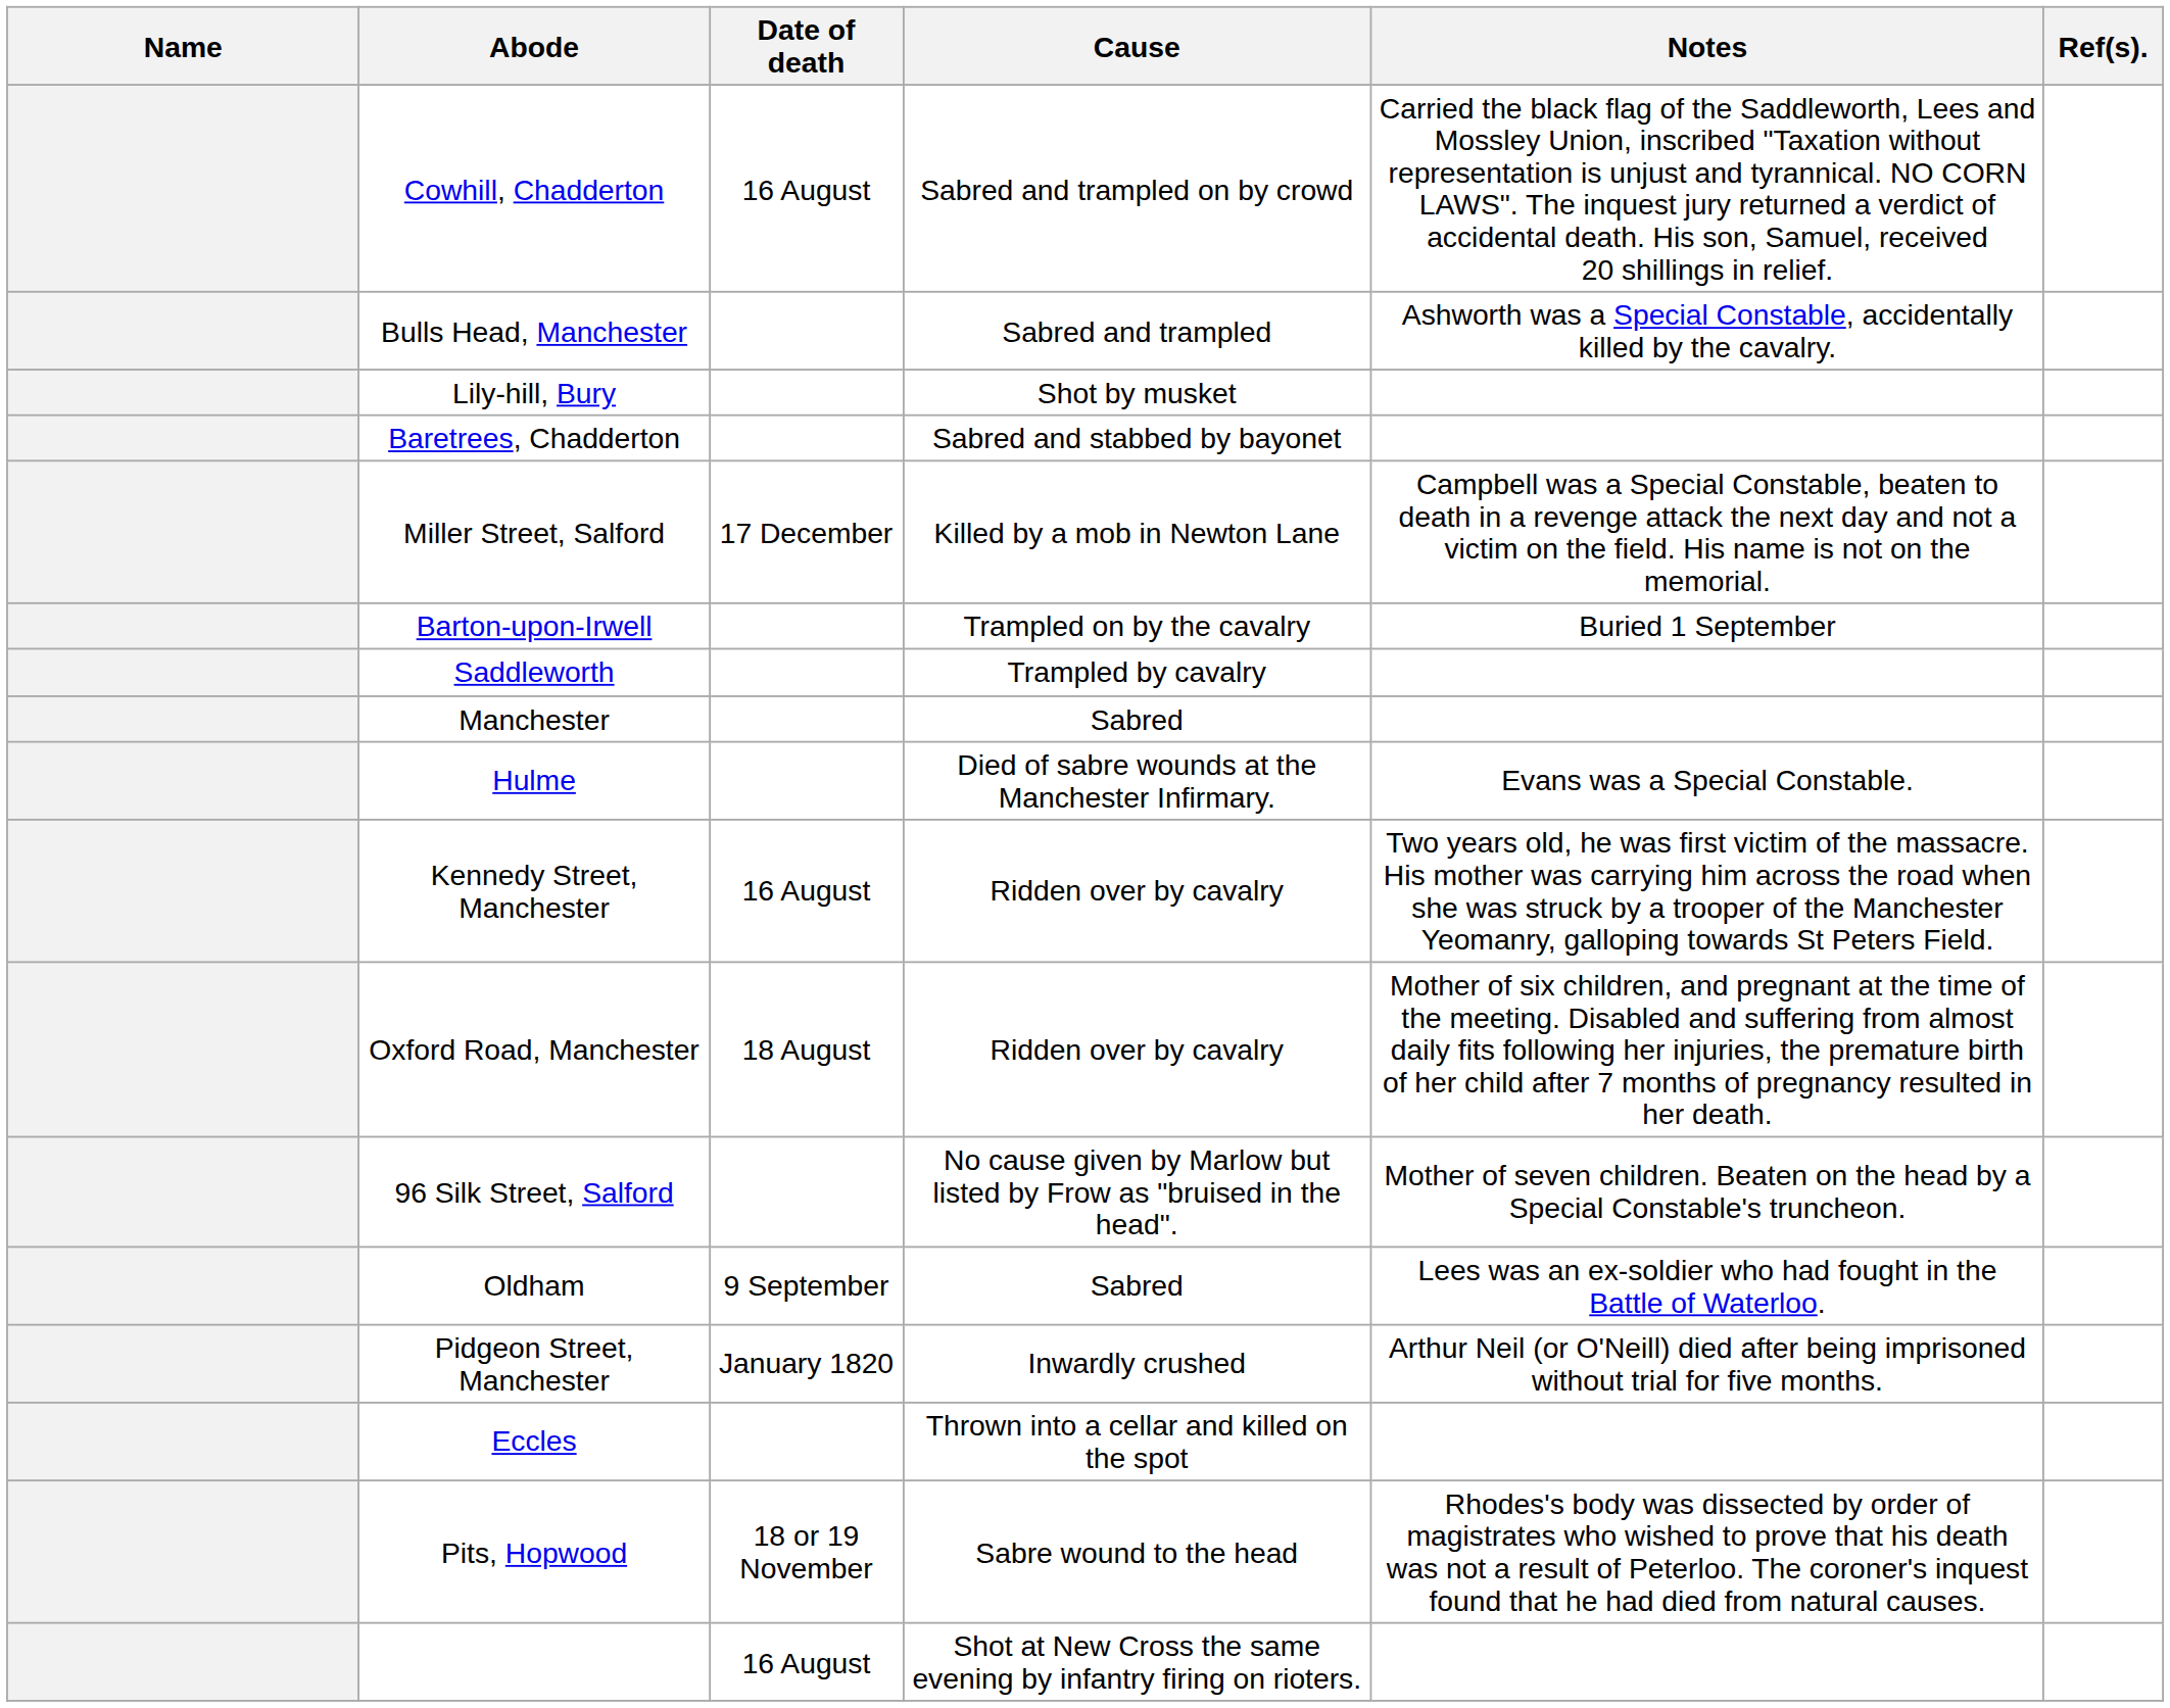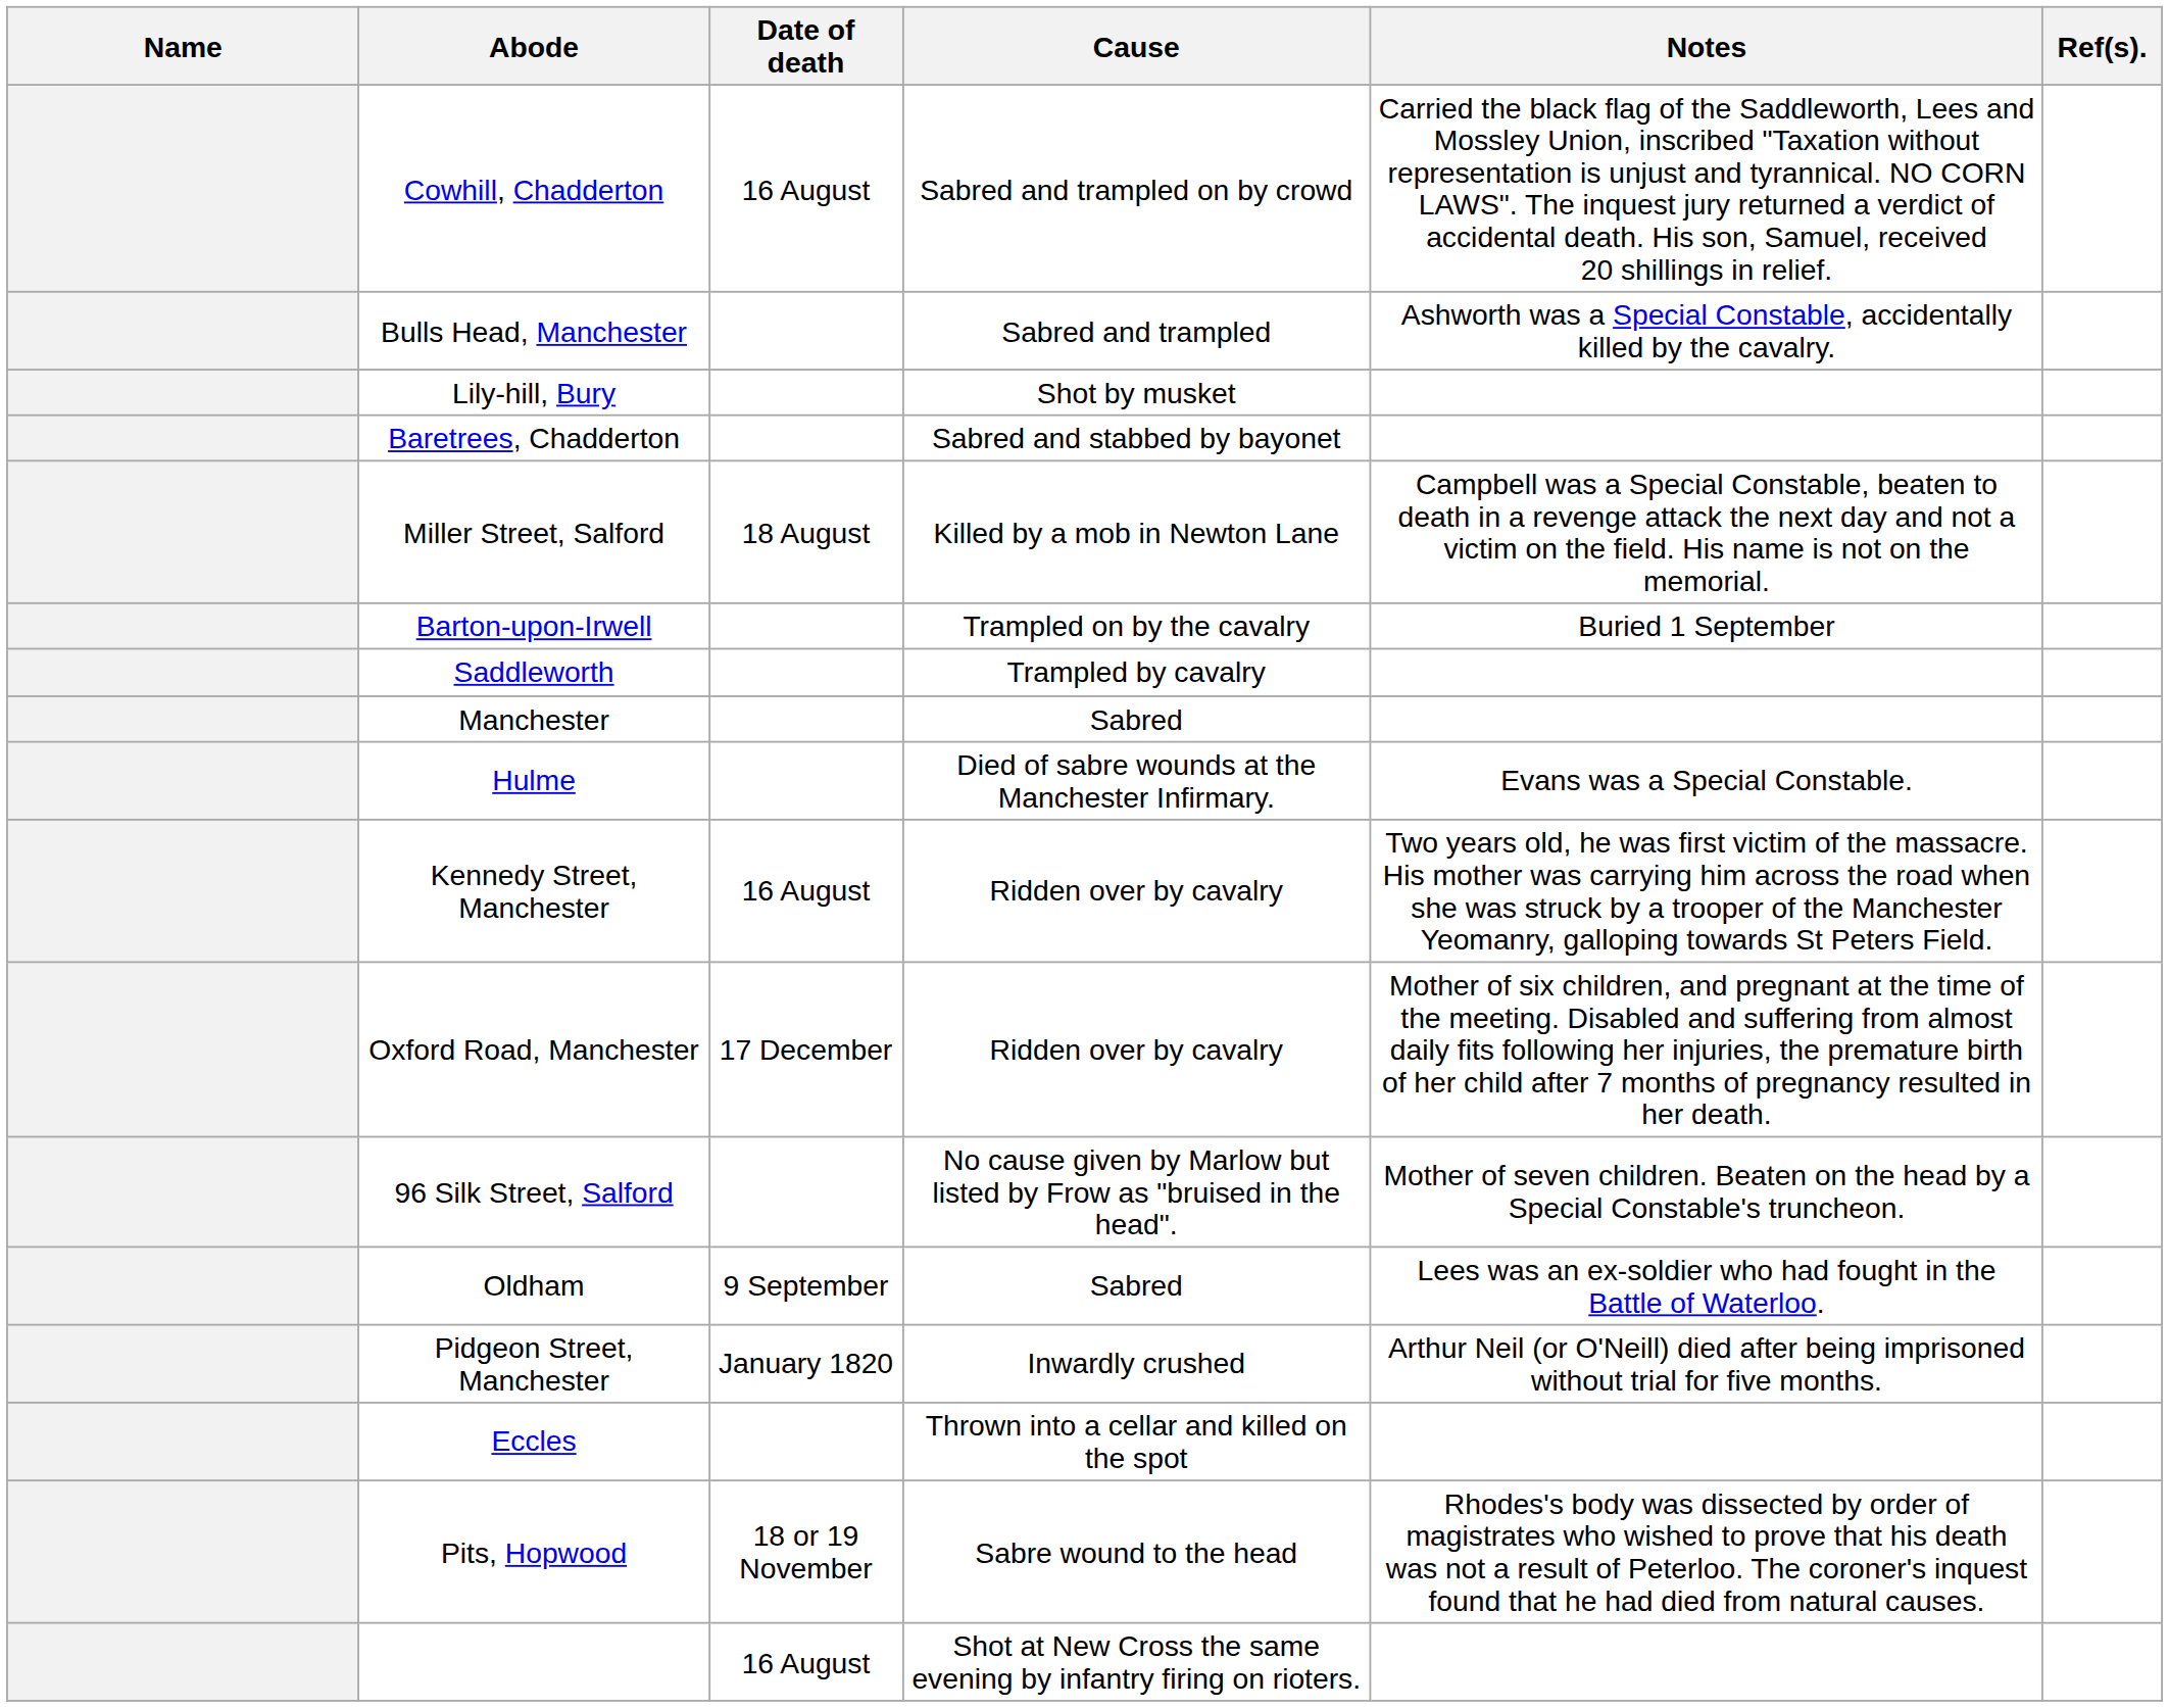Miller Street, Salford | Date of death: 17 December -> 18 August
Oxford Road, Manchester | Date of death: 18 August -> 17 December
